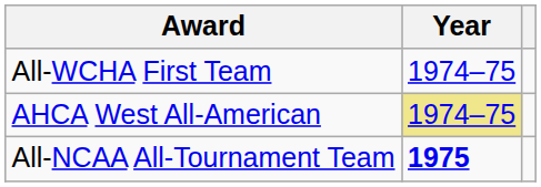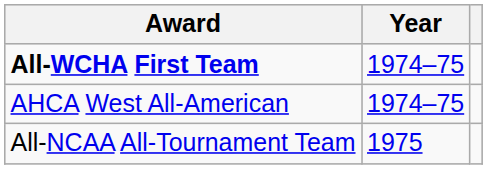row 2 | Award: normal -> bold
row 3 | Year: khaki background -> no background
row 4 | Year: bold -> normal
